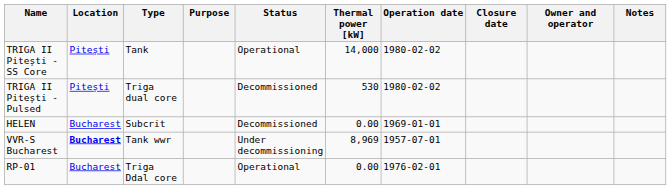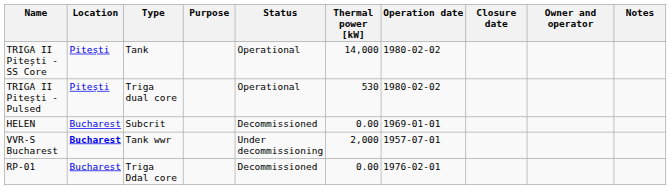TRIGA II Pitești - Pulsed | Status: Decommissioned -> Operational
VVR-S Bucharest | Thermal power [kW]: 8,969 -> 2,000
RP-01 | Status: Operational -> Decommissioned
